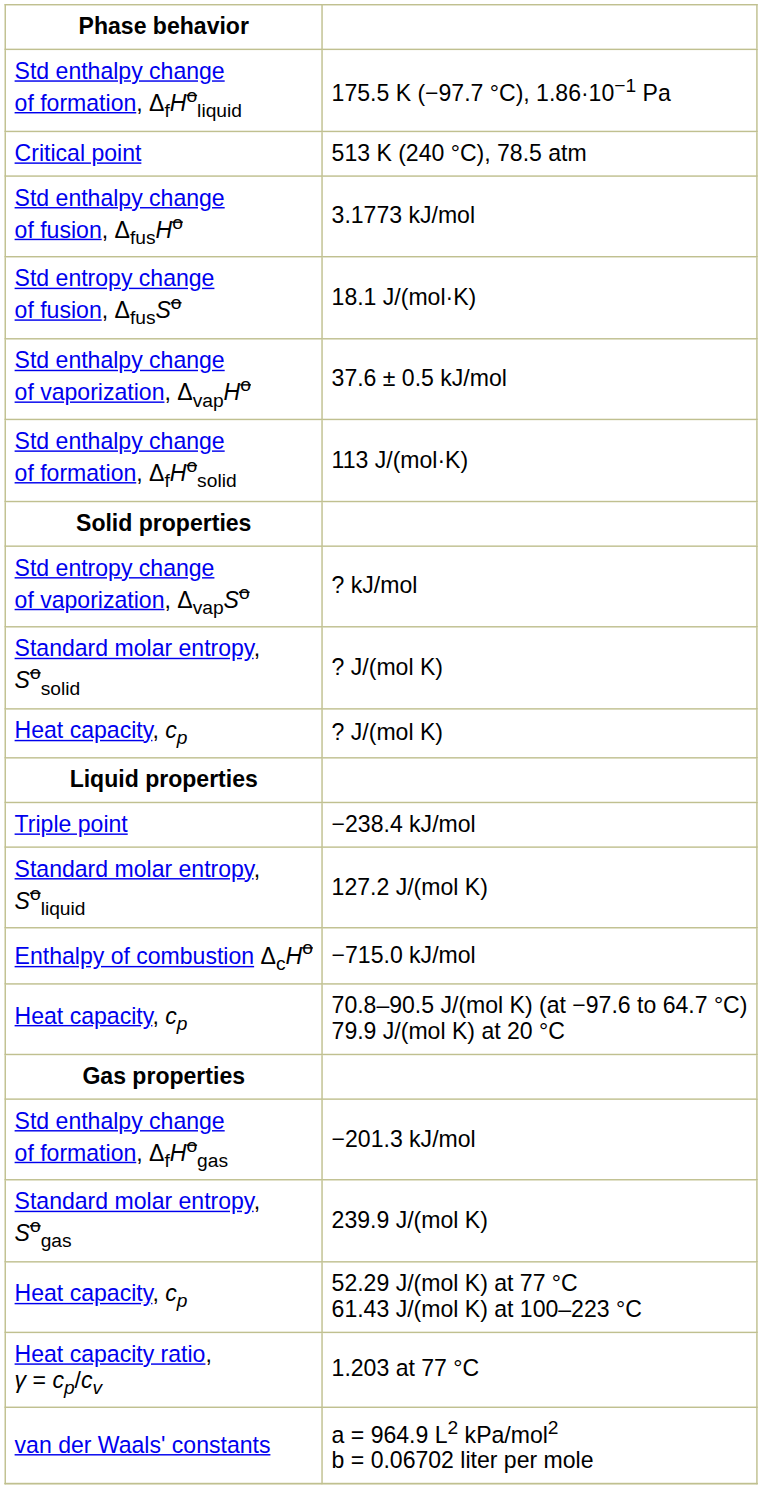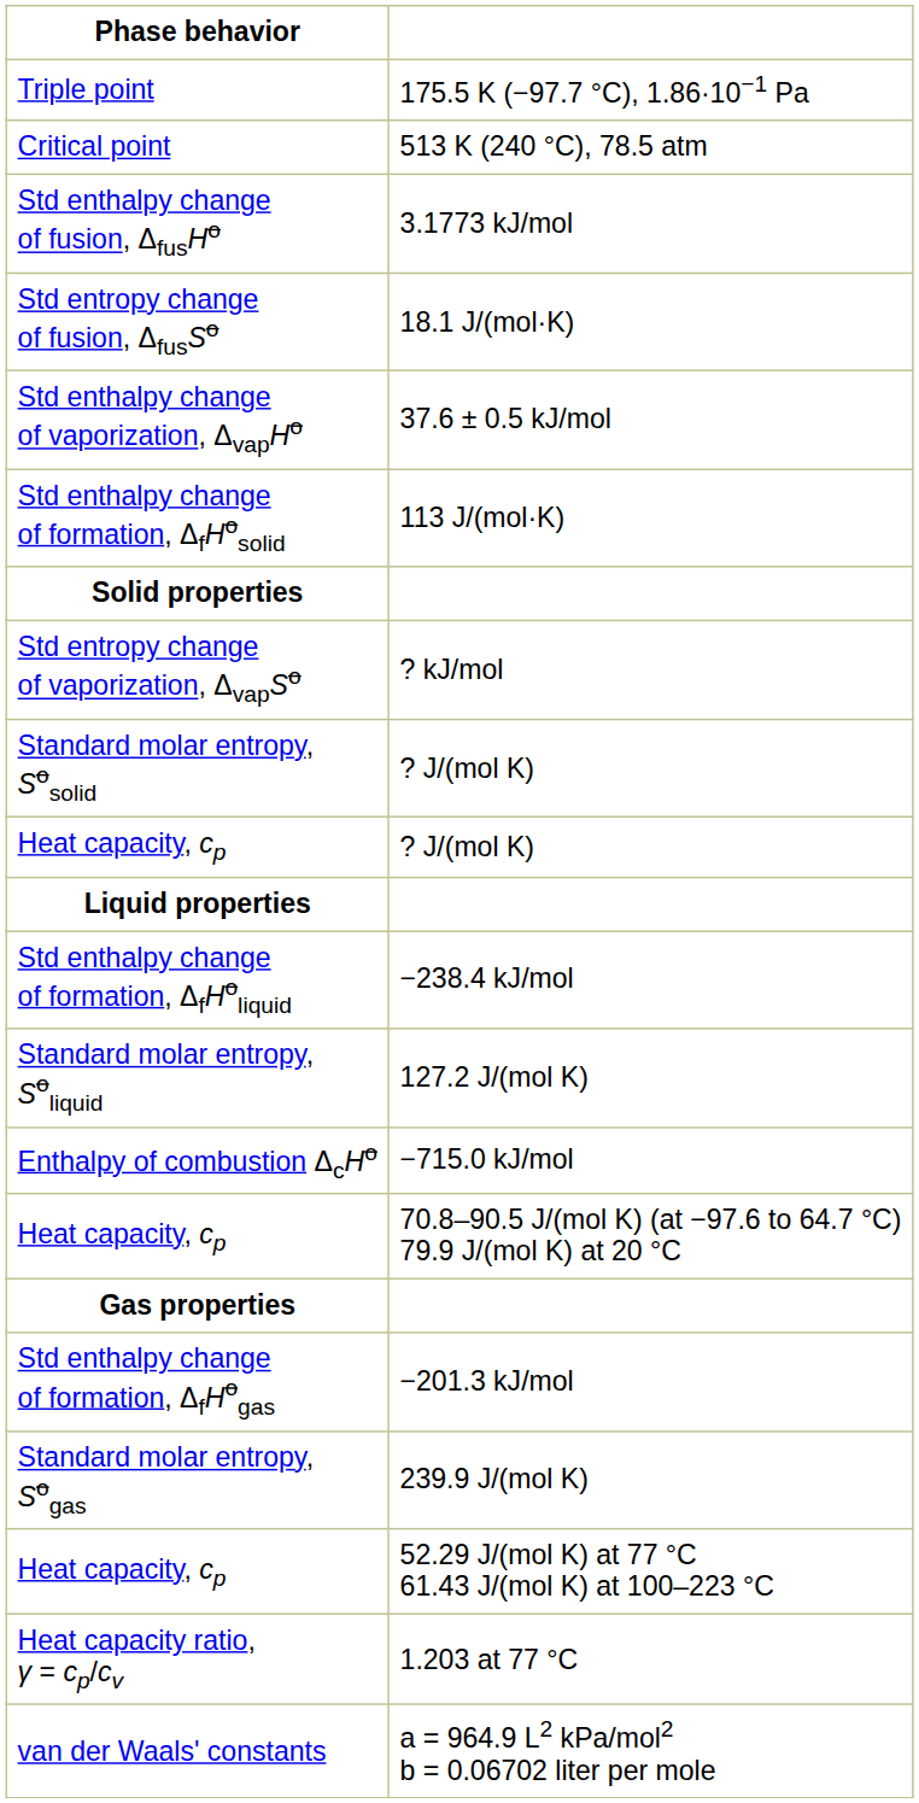row 2 | Phase behavior: Std enthalpy change of formation, ΔfHoliquid -> Triple point
row 13 | Phase behavior: Triple point -> Std enthalpy change of formation, ΔfHoliquid
